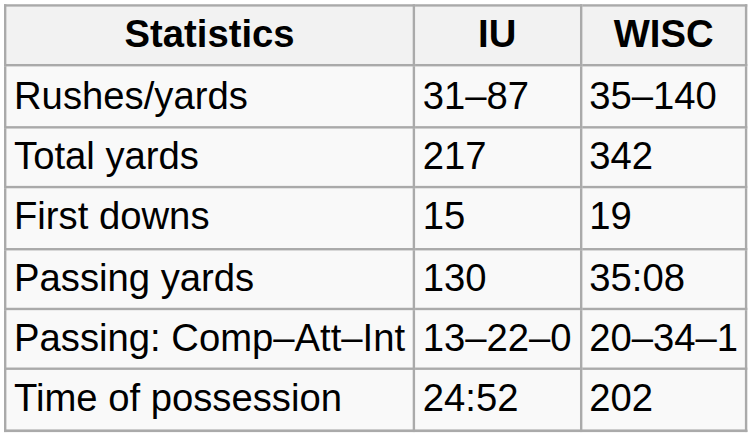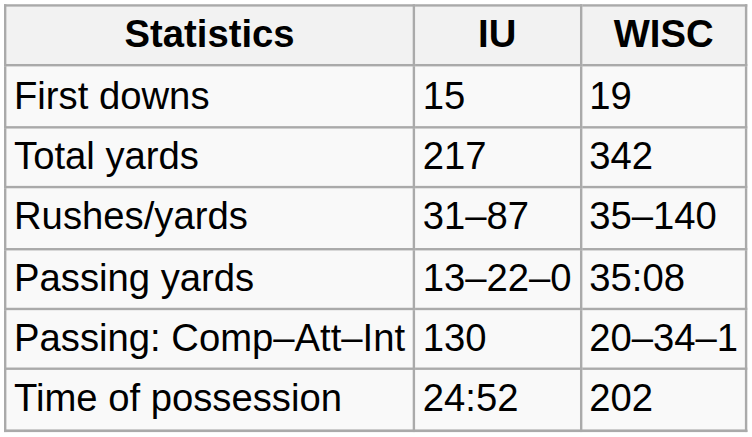rows swapped: First downs <-> Rushes/yards
Passing yards | IU: 130 -> 13–22–0
Passing: Comp–Att–Int | IU: 13–22–0 -> 130
